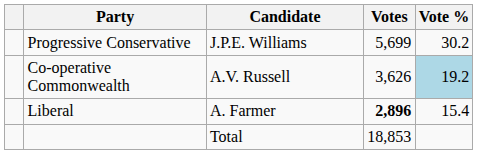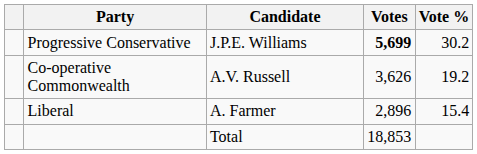Progressive Conservative | Votes: normal -> bold
Co-operative Commonwealth | Vote %: lightblue background -> no background
Liberal | Votes: bold -> normal
